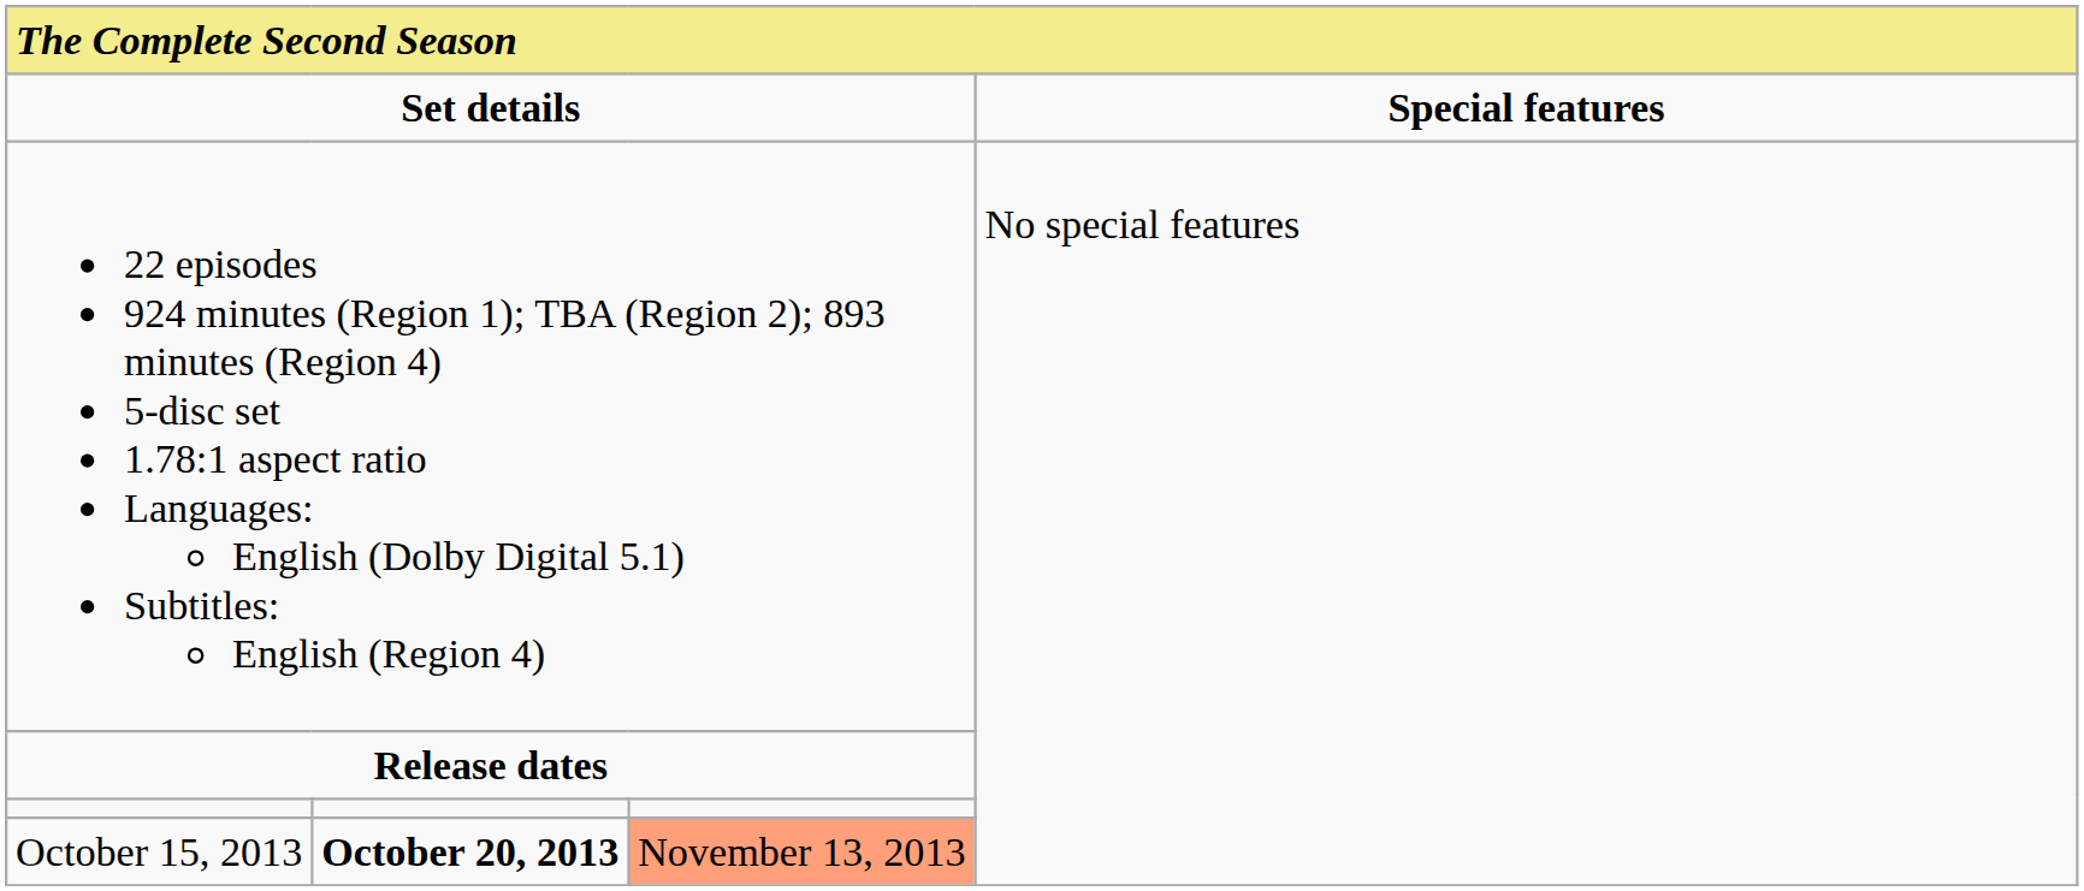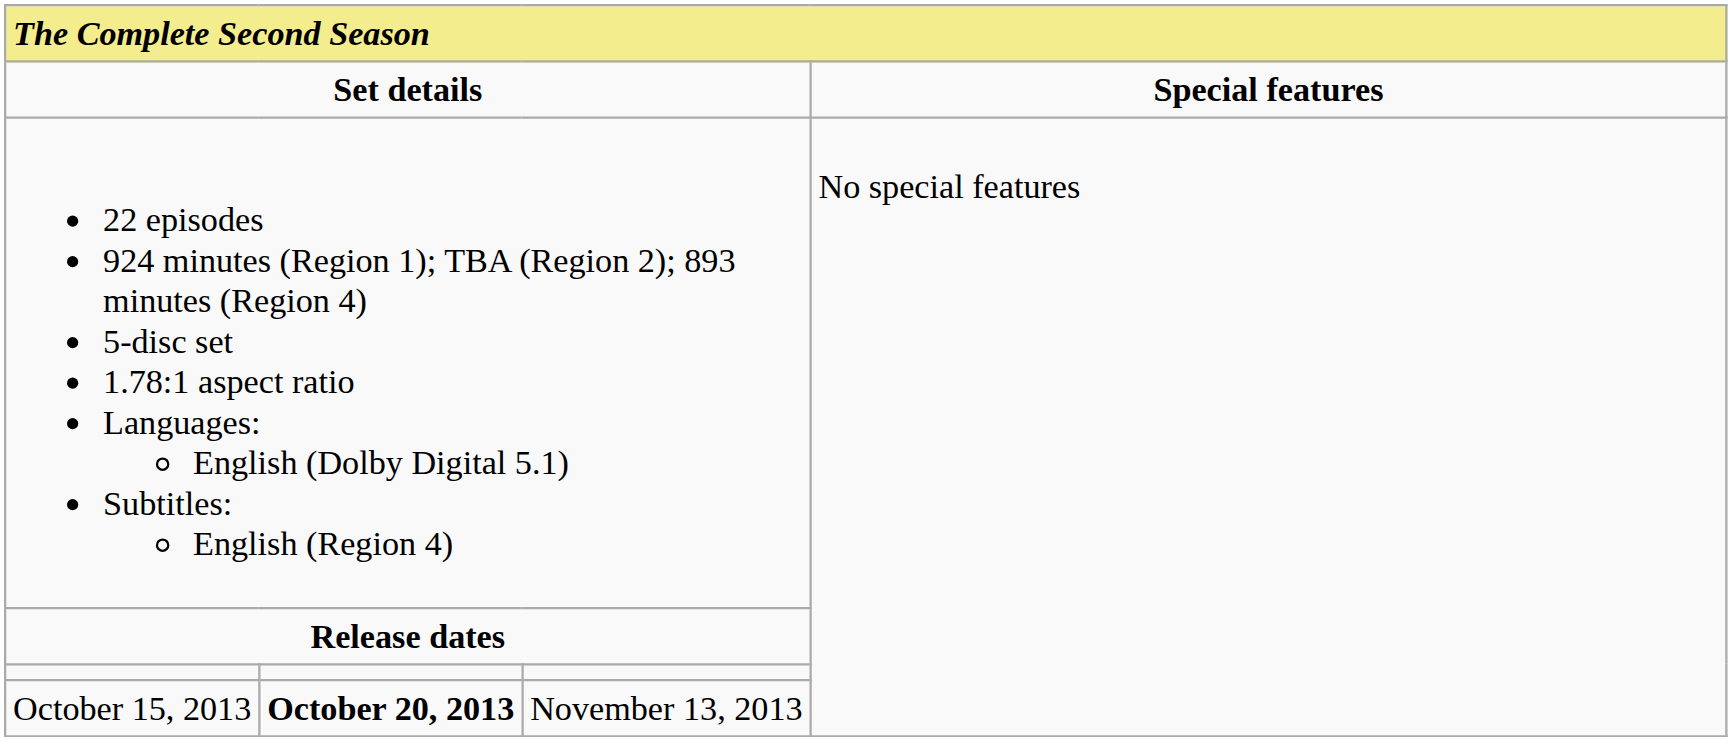October 15, 2013 | column 3: lightsalmon background -> no background
